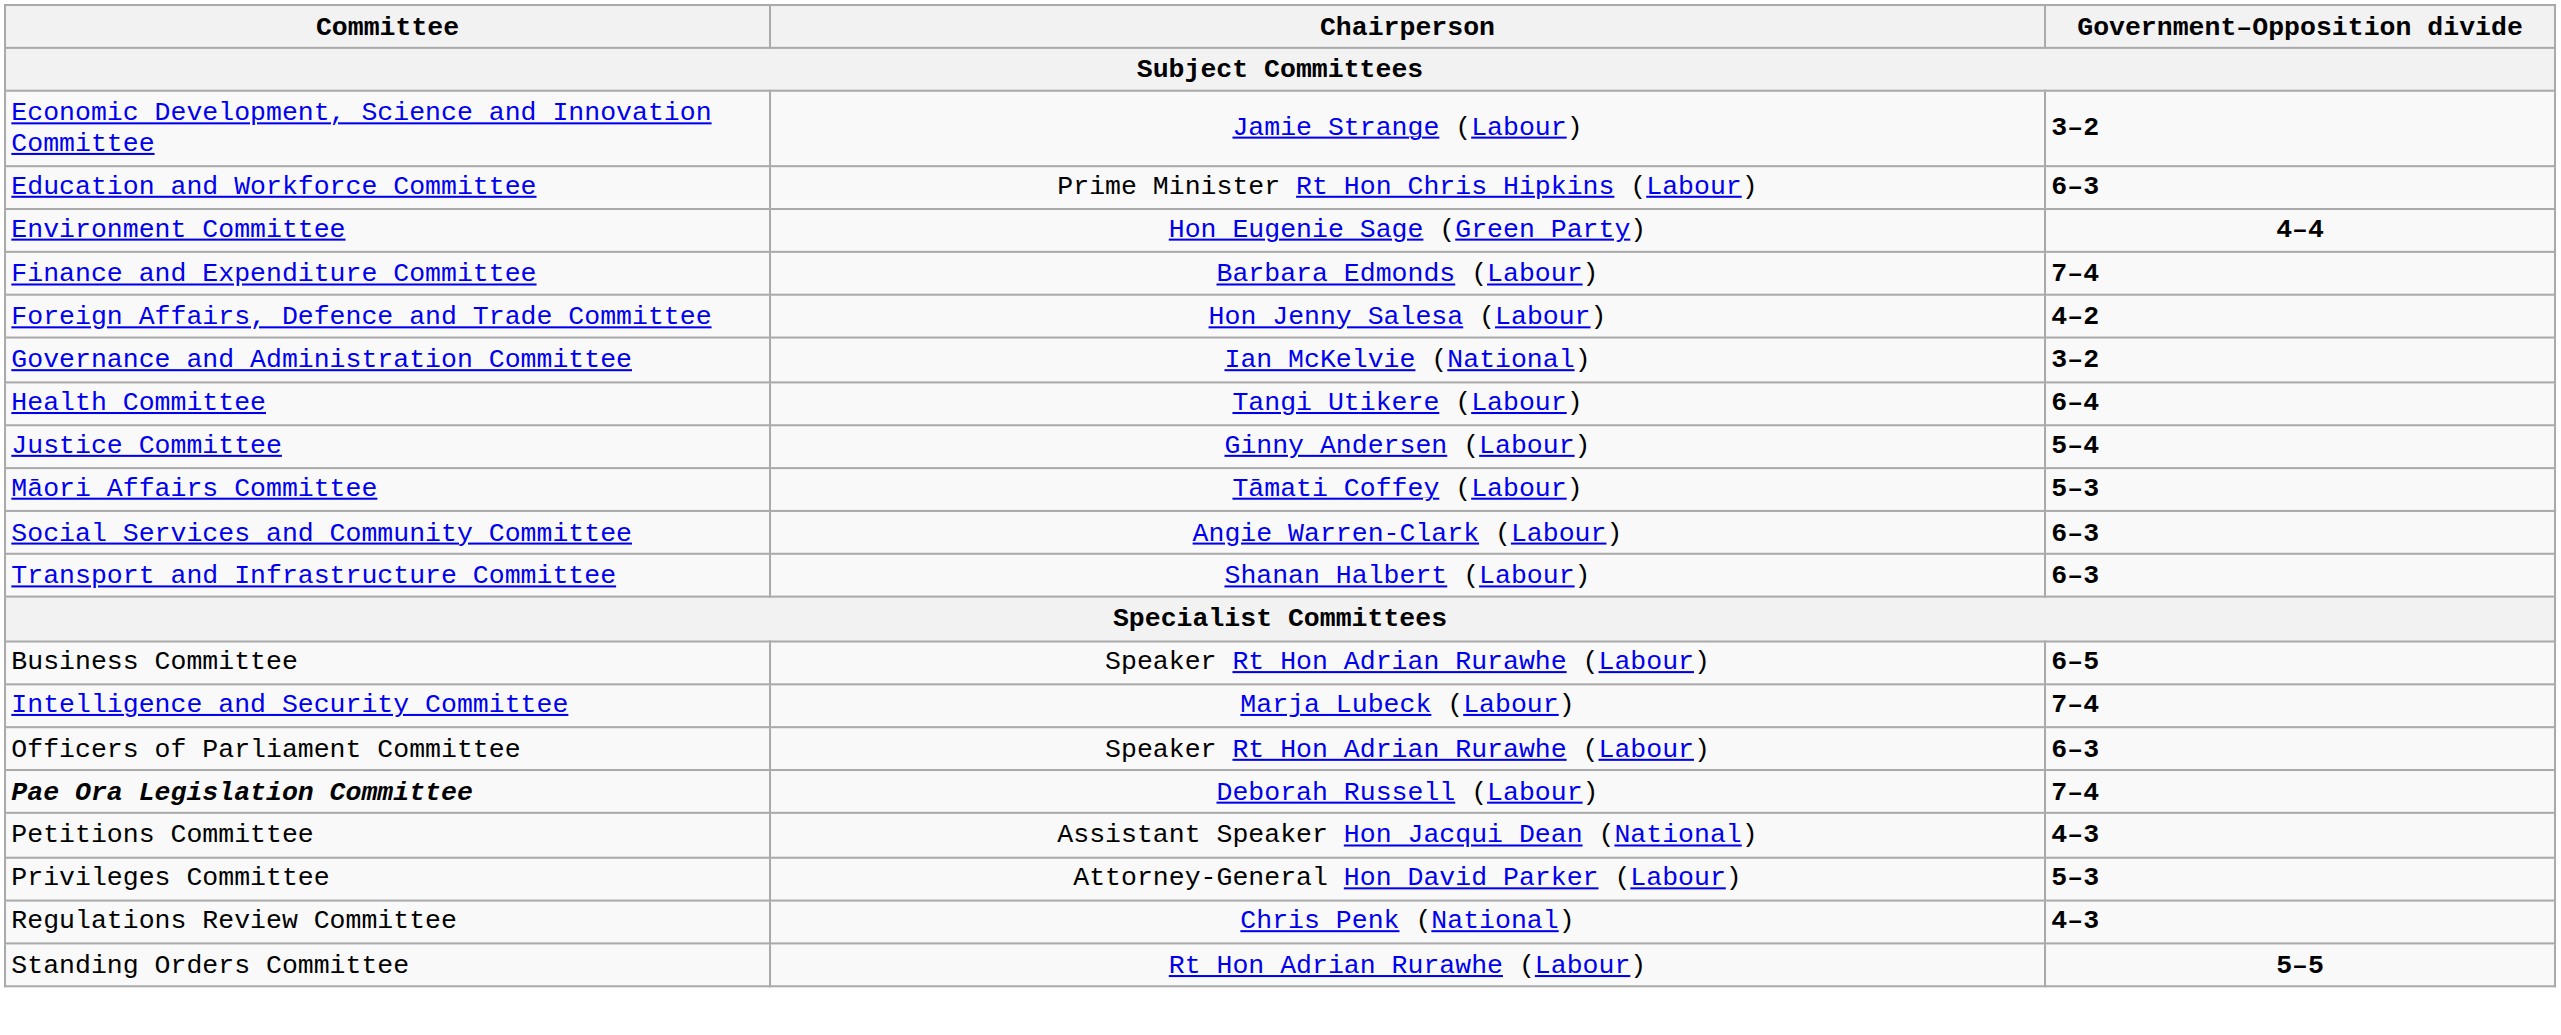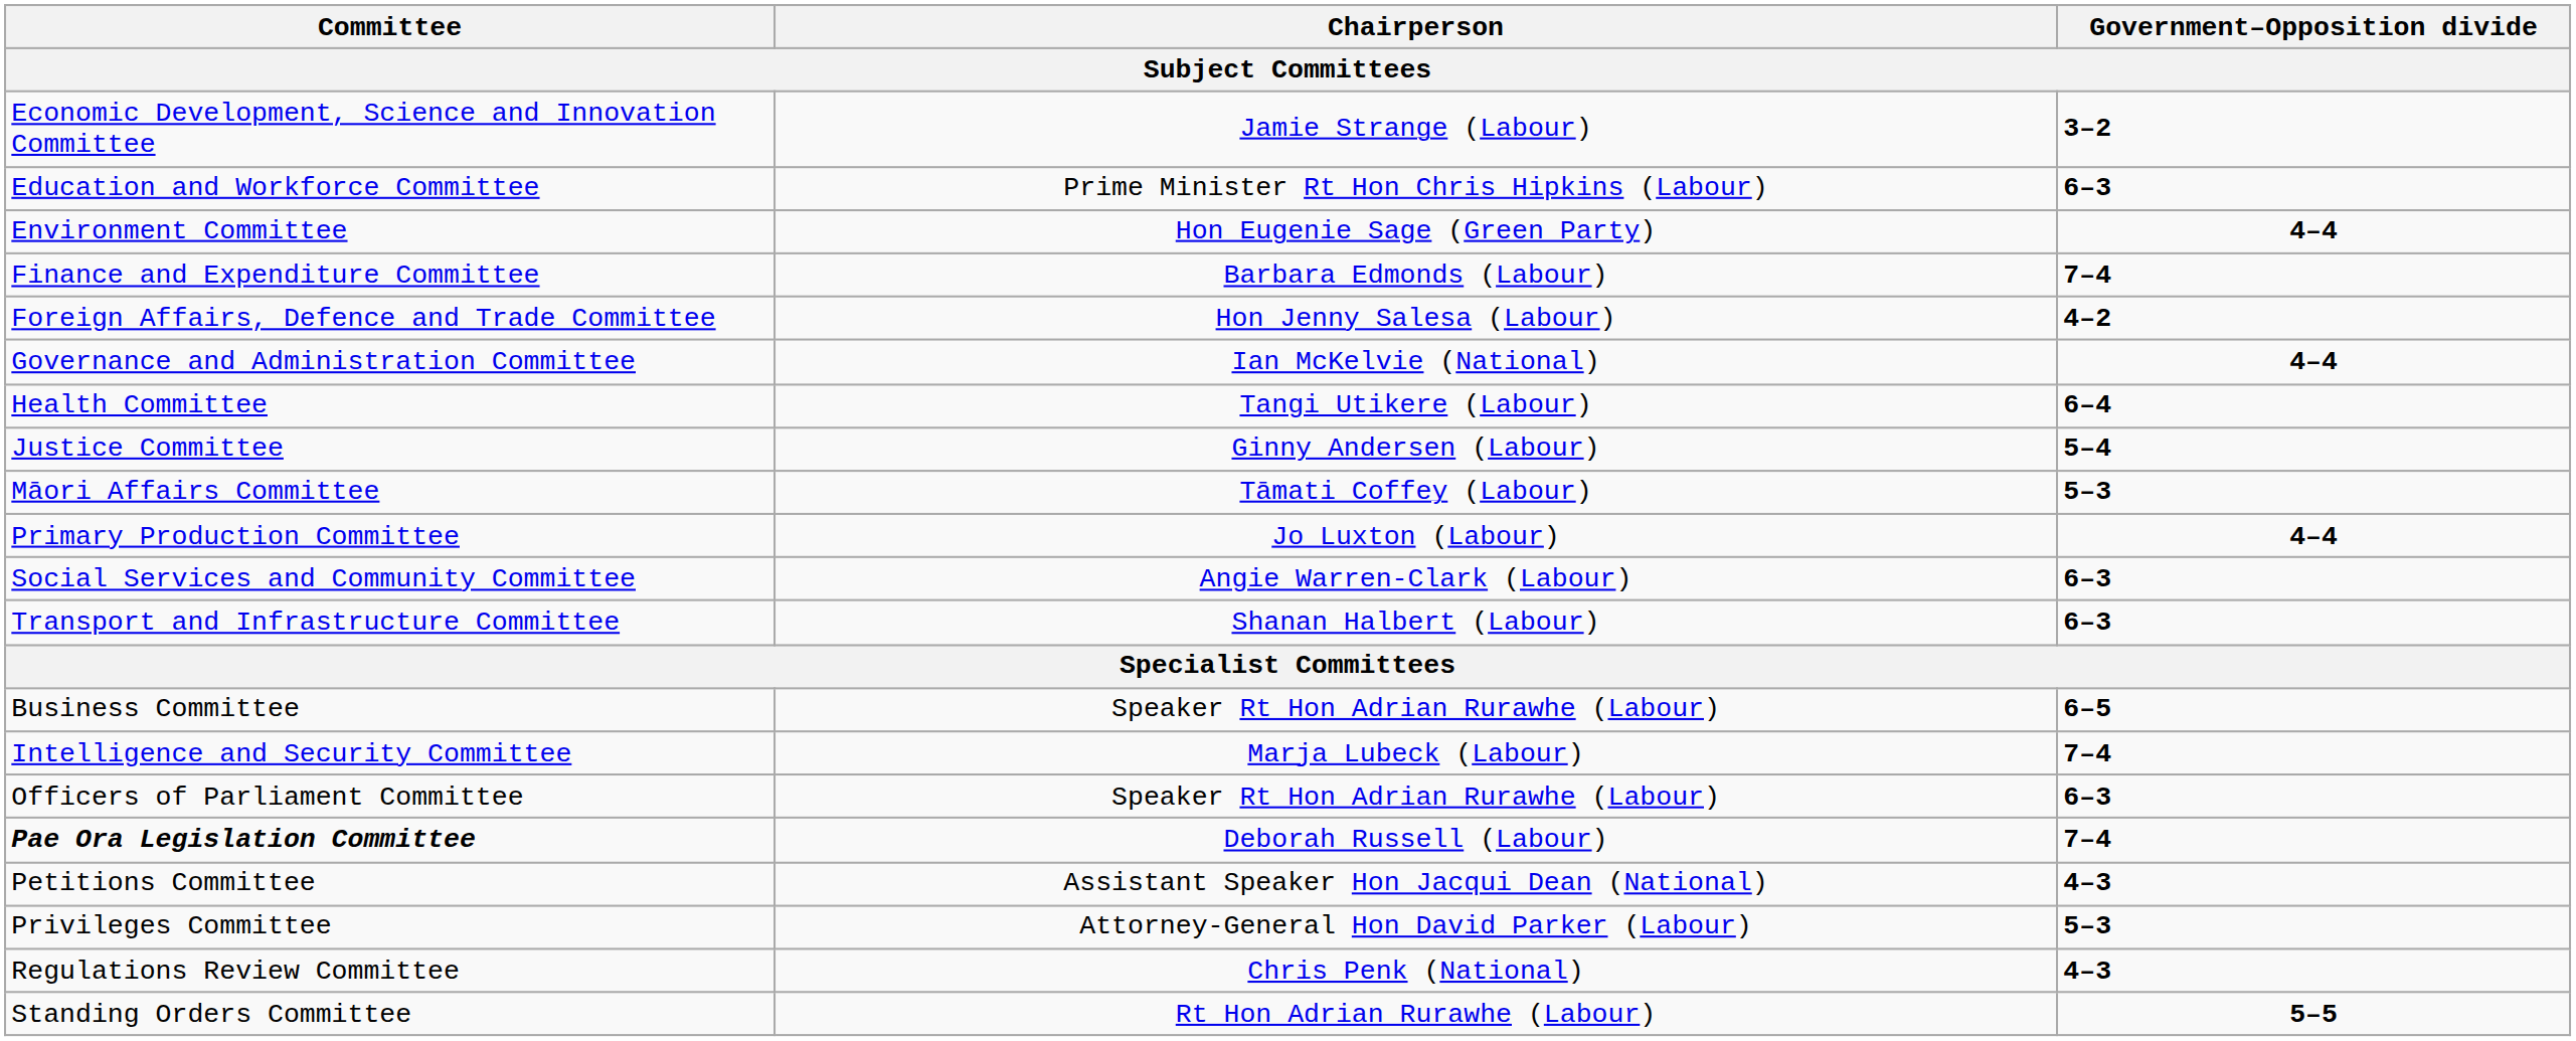Governance and Administration Committee | Government–Opposition divide: 3–2 -> 4–4
+ row: Primary Production Committee | Jo Luxton (Labour) | 4–4
